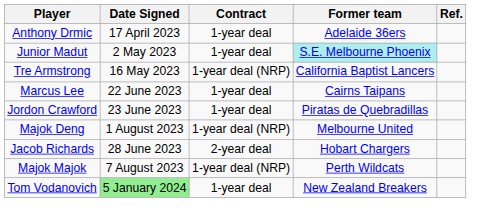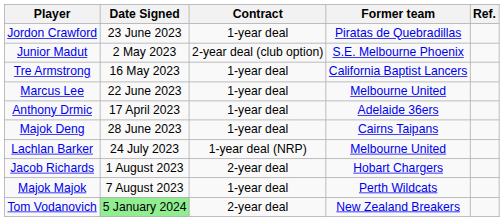rows swapped: Anthony Drmic <-> Jordon Crawford
Junior Madut | Contract: 1-year deal -> 2-year deal (club option)
Junior Madut | Former team: paleturquoise background -> no background
Tre Armstrong | Contract: 1-year deal (NRP) -> 1-year deal
Marcus Lee | Former team: Cairns Taipans -> Melbourne United
Majok Deng | Date Signed: 1 August 2023 -> 28 June 2023
Majok Deng | Contract: 1-year deal (NRP) -> 1-year deal
Majok Deng | Former team: Melbourne United -> Cairns Taipans
+ row: Lachlan Barker | 24 July 2023 | 1-year deal (NRP) | Melbourne United
Jacob Richards | Date Signed: 28 June 2023 -> 1 August 2023
Majok Majok | Contract: 1-year deal (NRP) -> 1-year deal
Tom Vodanovich | Contract: 1-year deal -> 2-year deal
